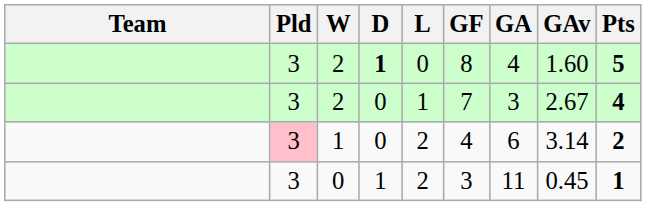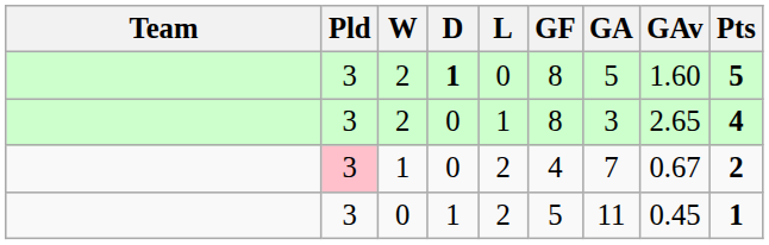row 2 | GA: 4 -> 5
row 3 | GF: 7 -> 8
row 3 | GAv: 2.67 -> 2.65
row 4 | GA: 6 -> 7
row 4 | GAv: 3.14 -> 0.67
row 5 | GF: 3 -> 5
